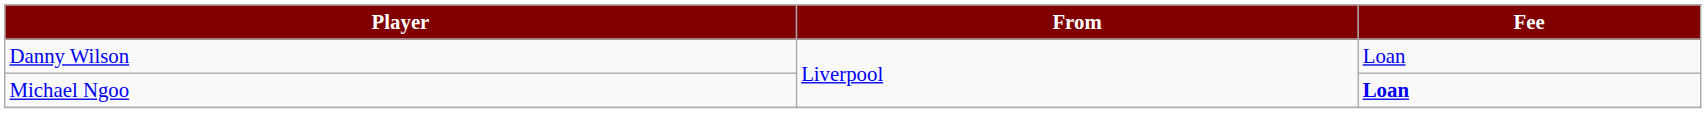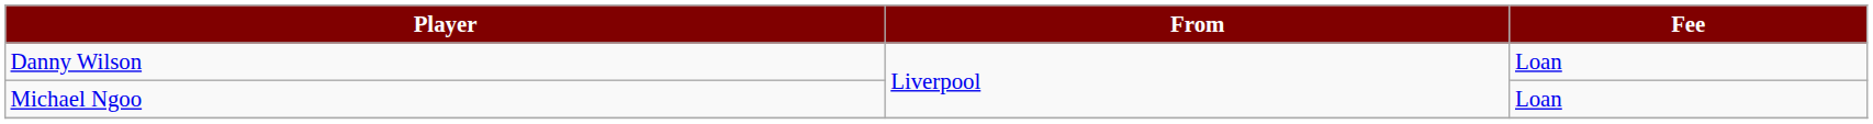Michael Ngoo | Fee: bold -> normal
